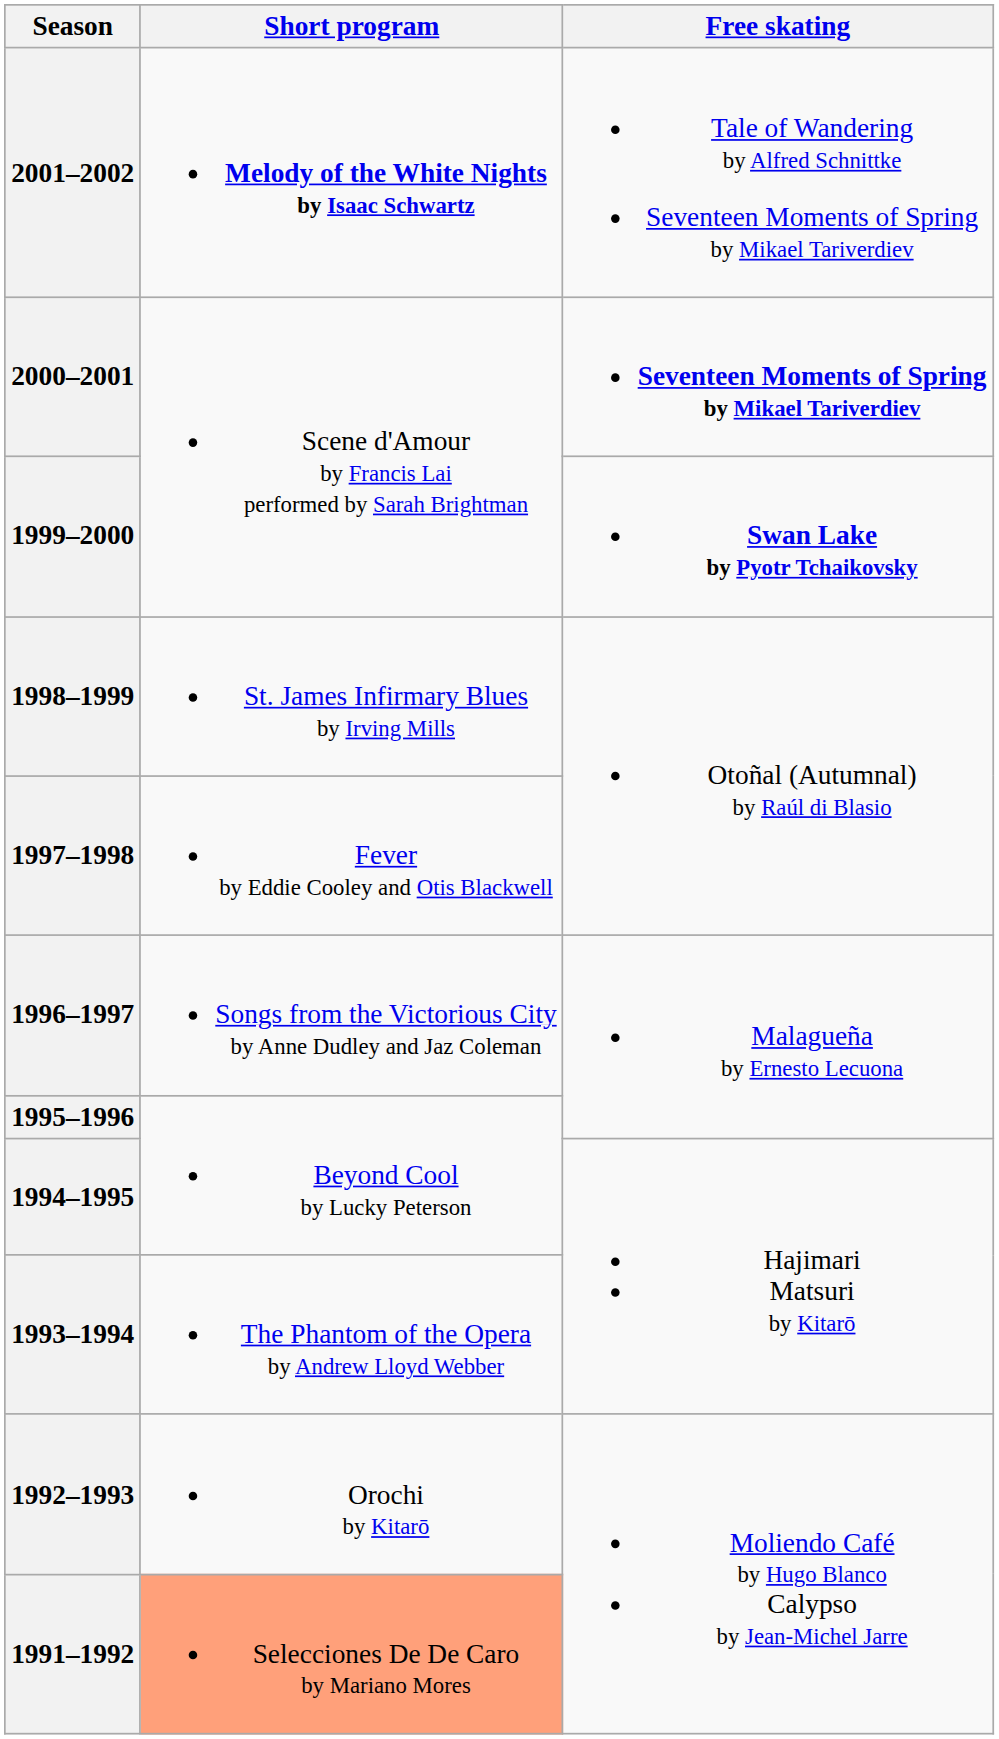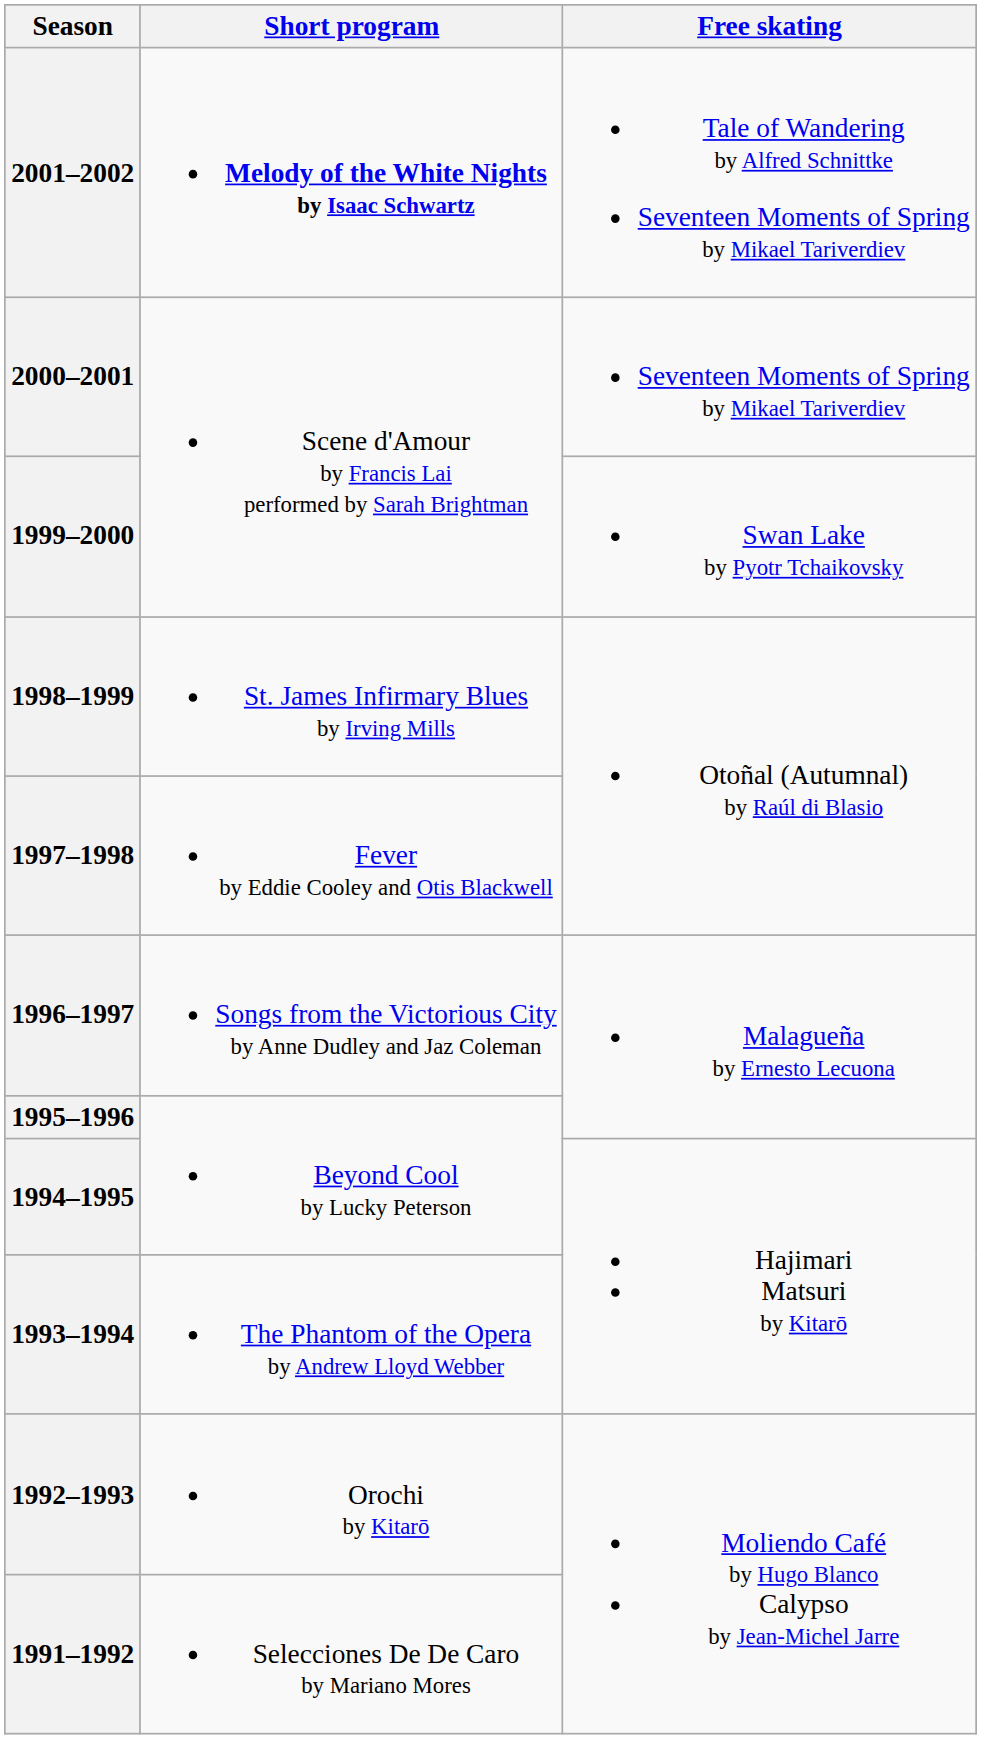2000–2001 | Free skating: bold -> normal
1999–2000 | Free skating: bold -> normal
1991–1992 | Short program: lightsalmon background -> no background
